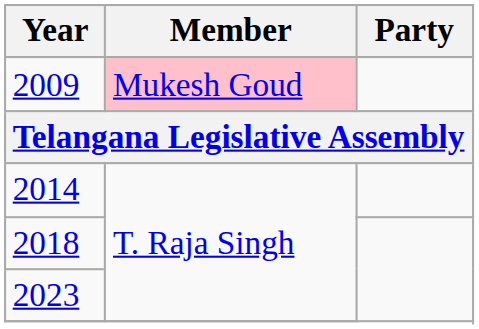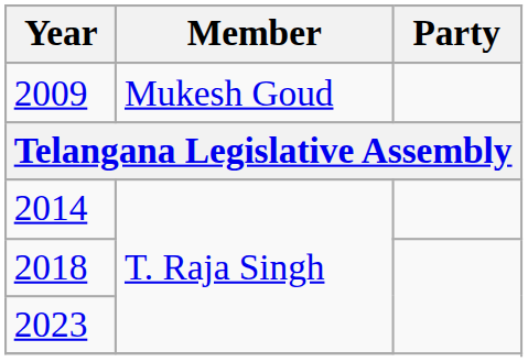2009 | Member: pink background -> no background
